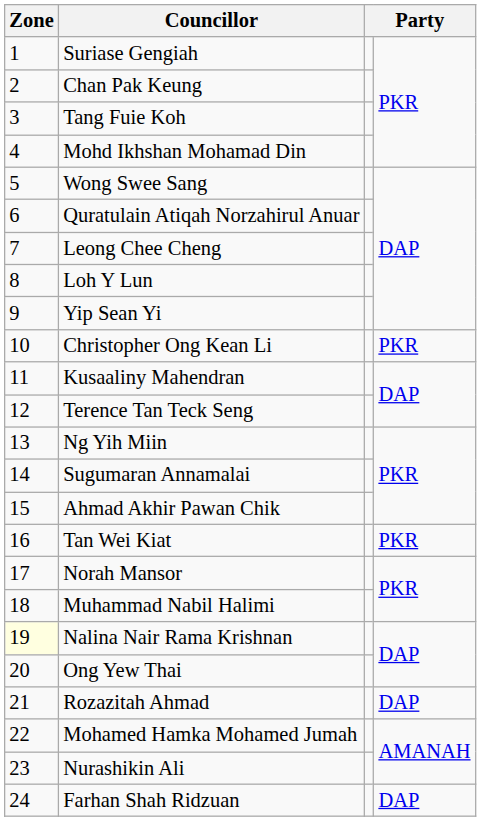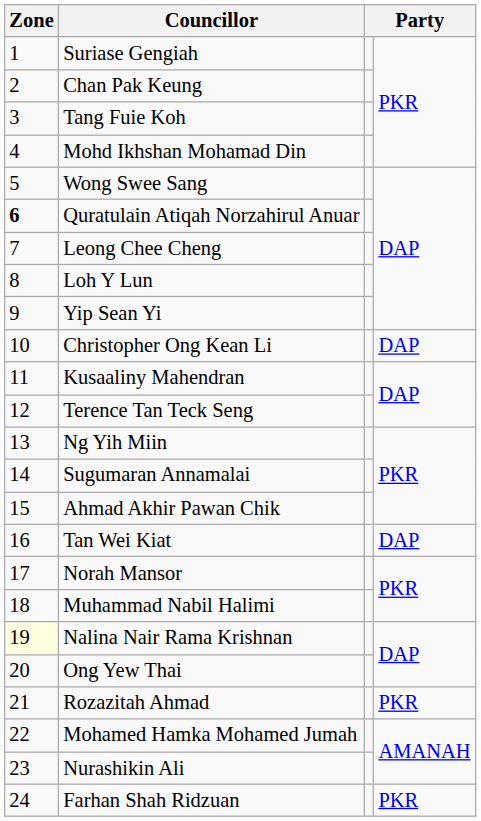Quratulain Atiqah Norzahirul Anuar | Zone: normal -> bold
Christopher Ong Kean Li | column 4: PKR -> DAP
Tan Wei Kiat | column 4: PKR -> DAP
Rozazitah Ahmad | column 4: DAP -> PKR
Farhan Shah Ridzuan | column 4: DAP -> PKR
